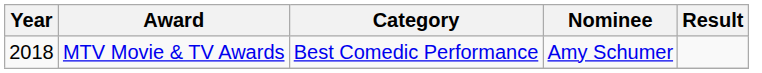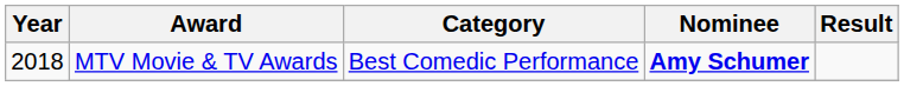MTV Movie & TV Awards | Nominee: normal -> bold
